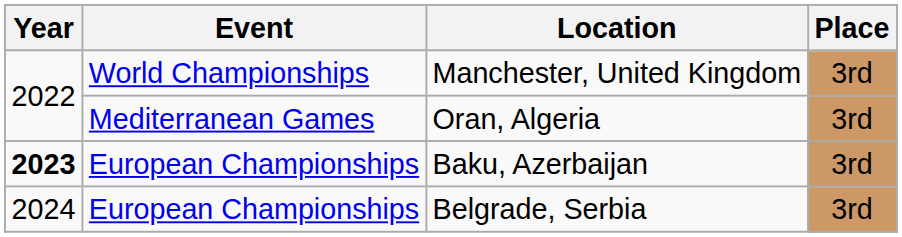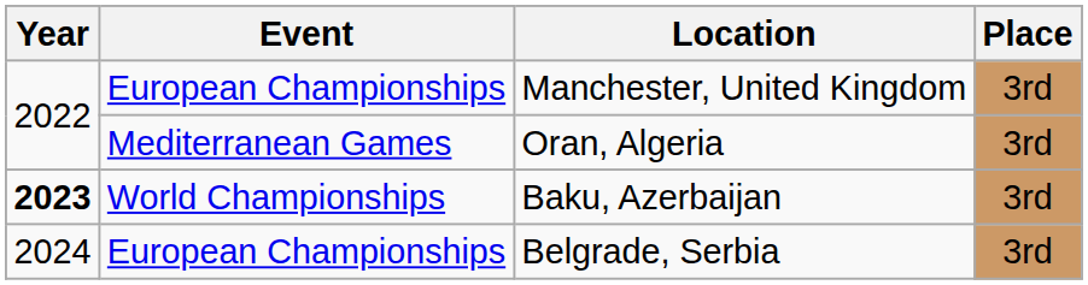Manchester, United Kingdom | Event: World Championships -> European Championships
Baku, Azerbaijan | Event: European Championships -> World Championships
